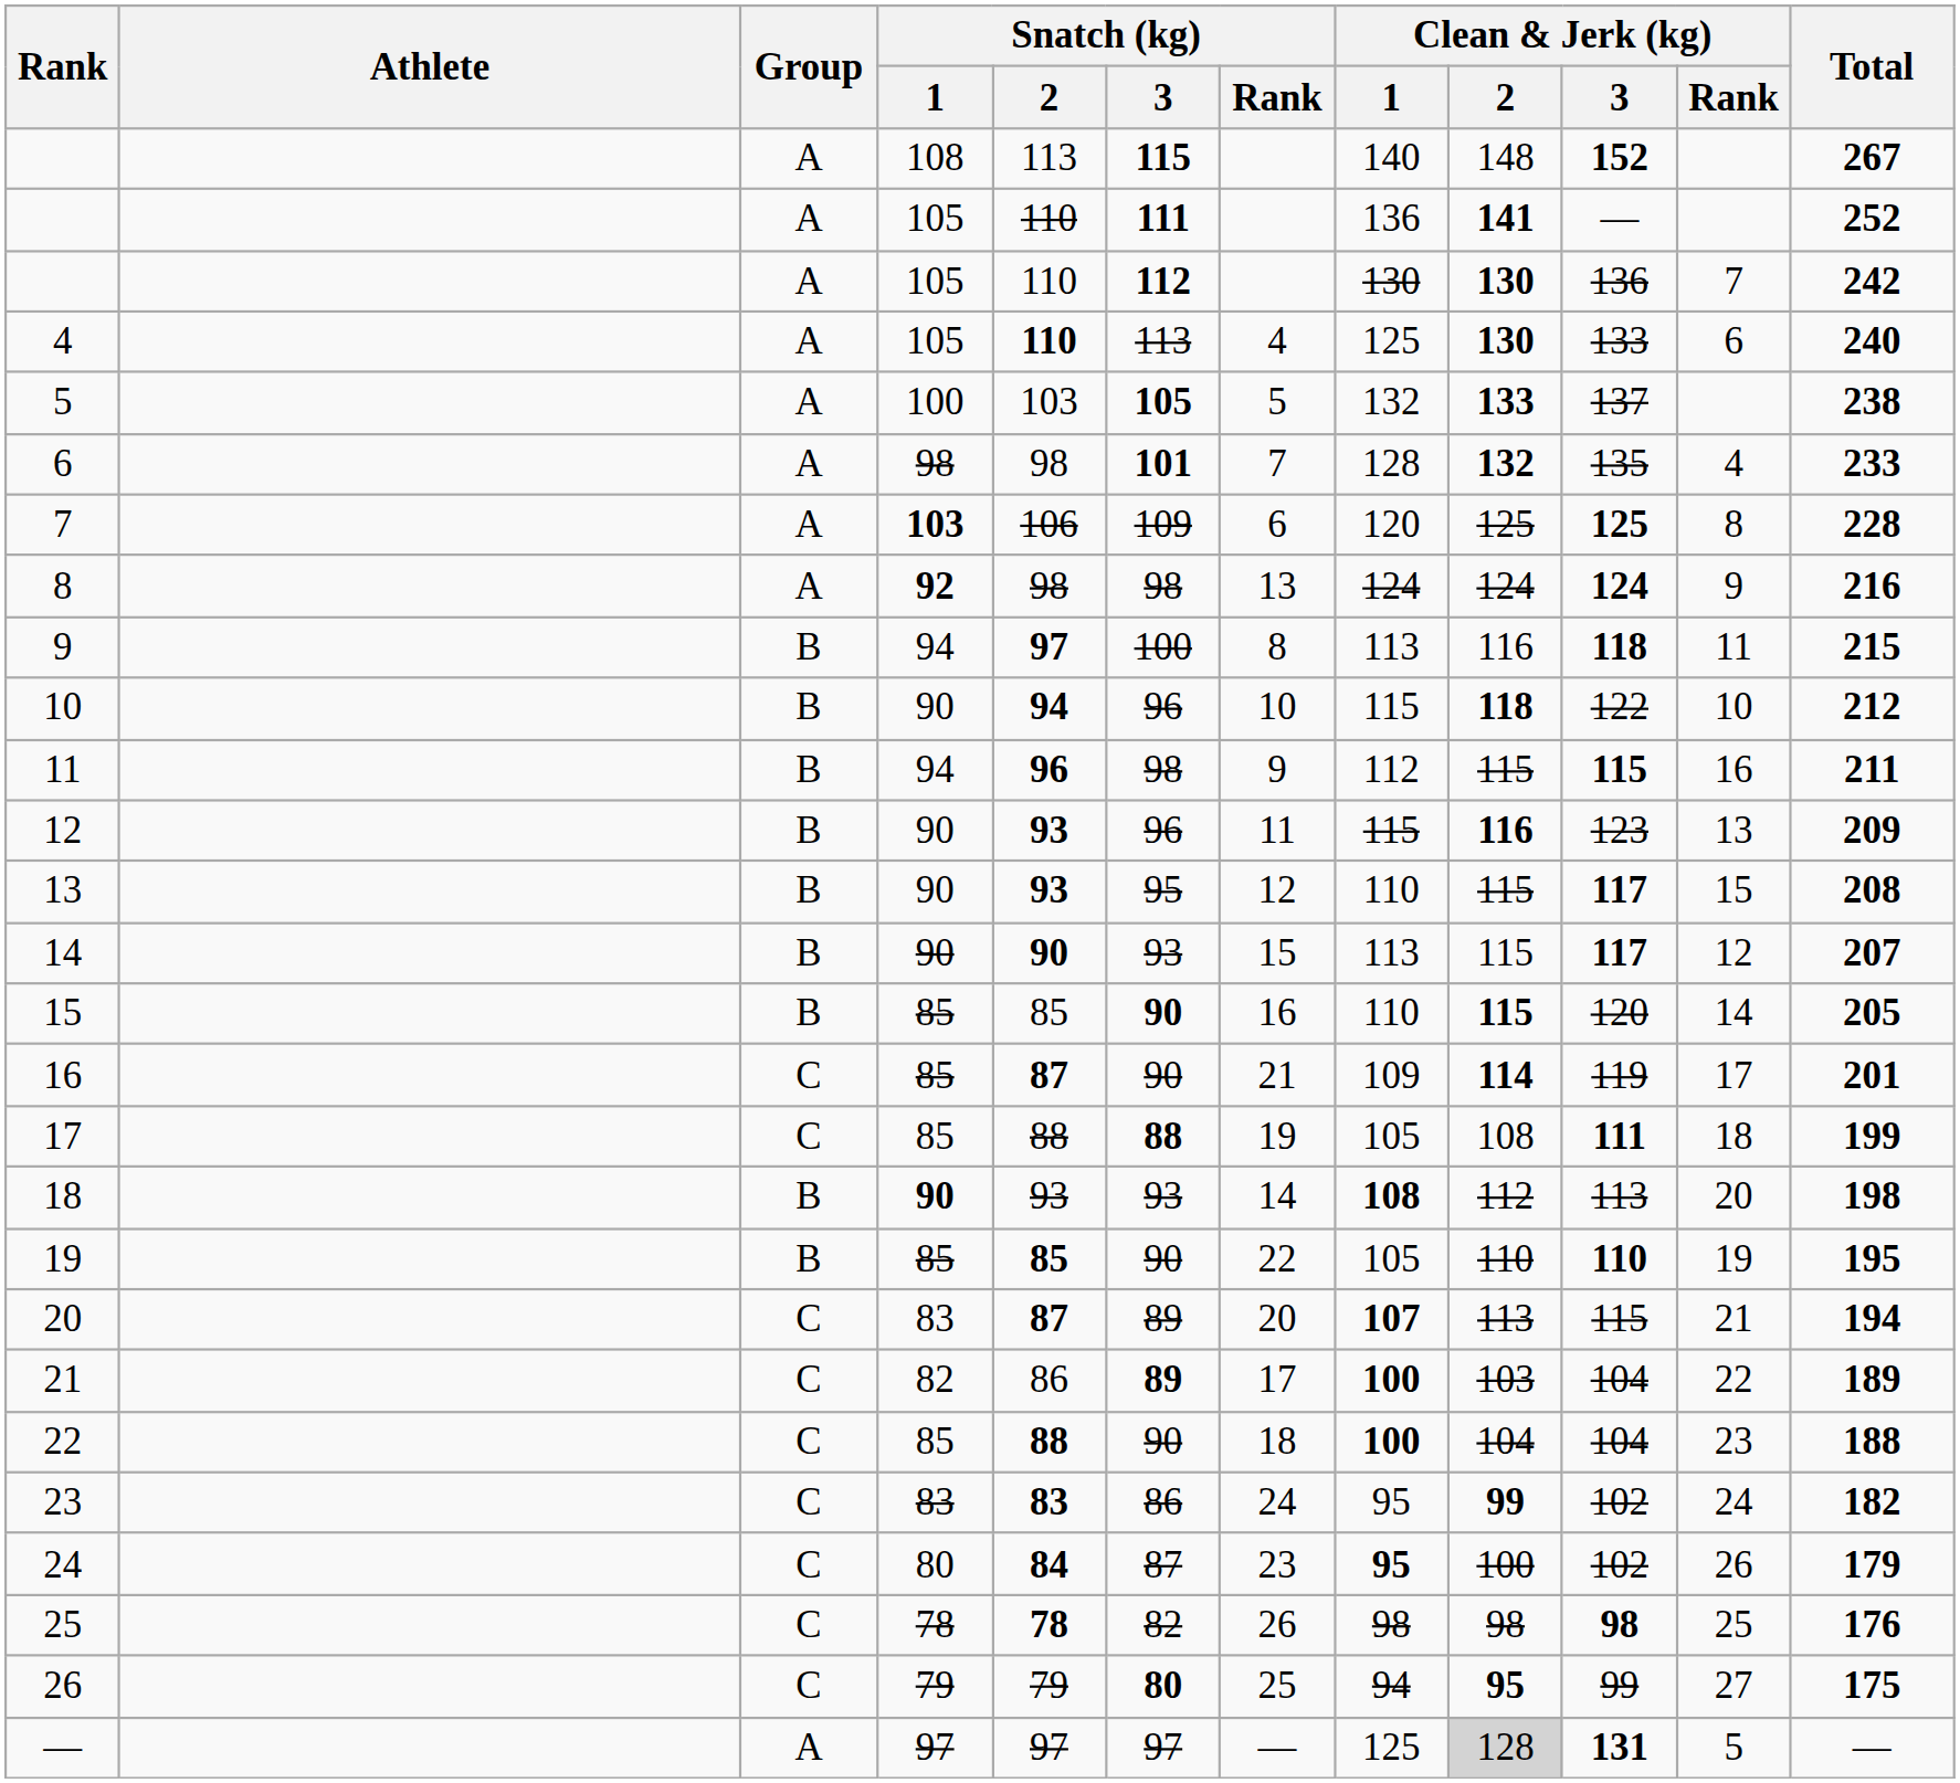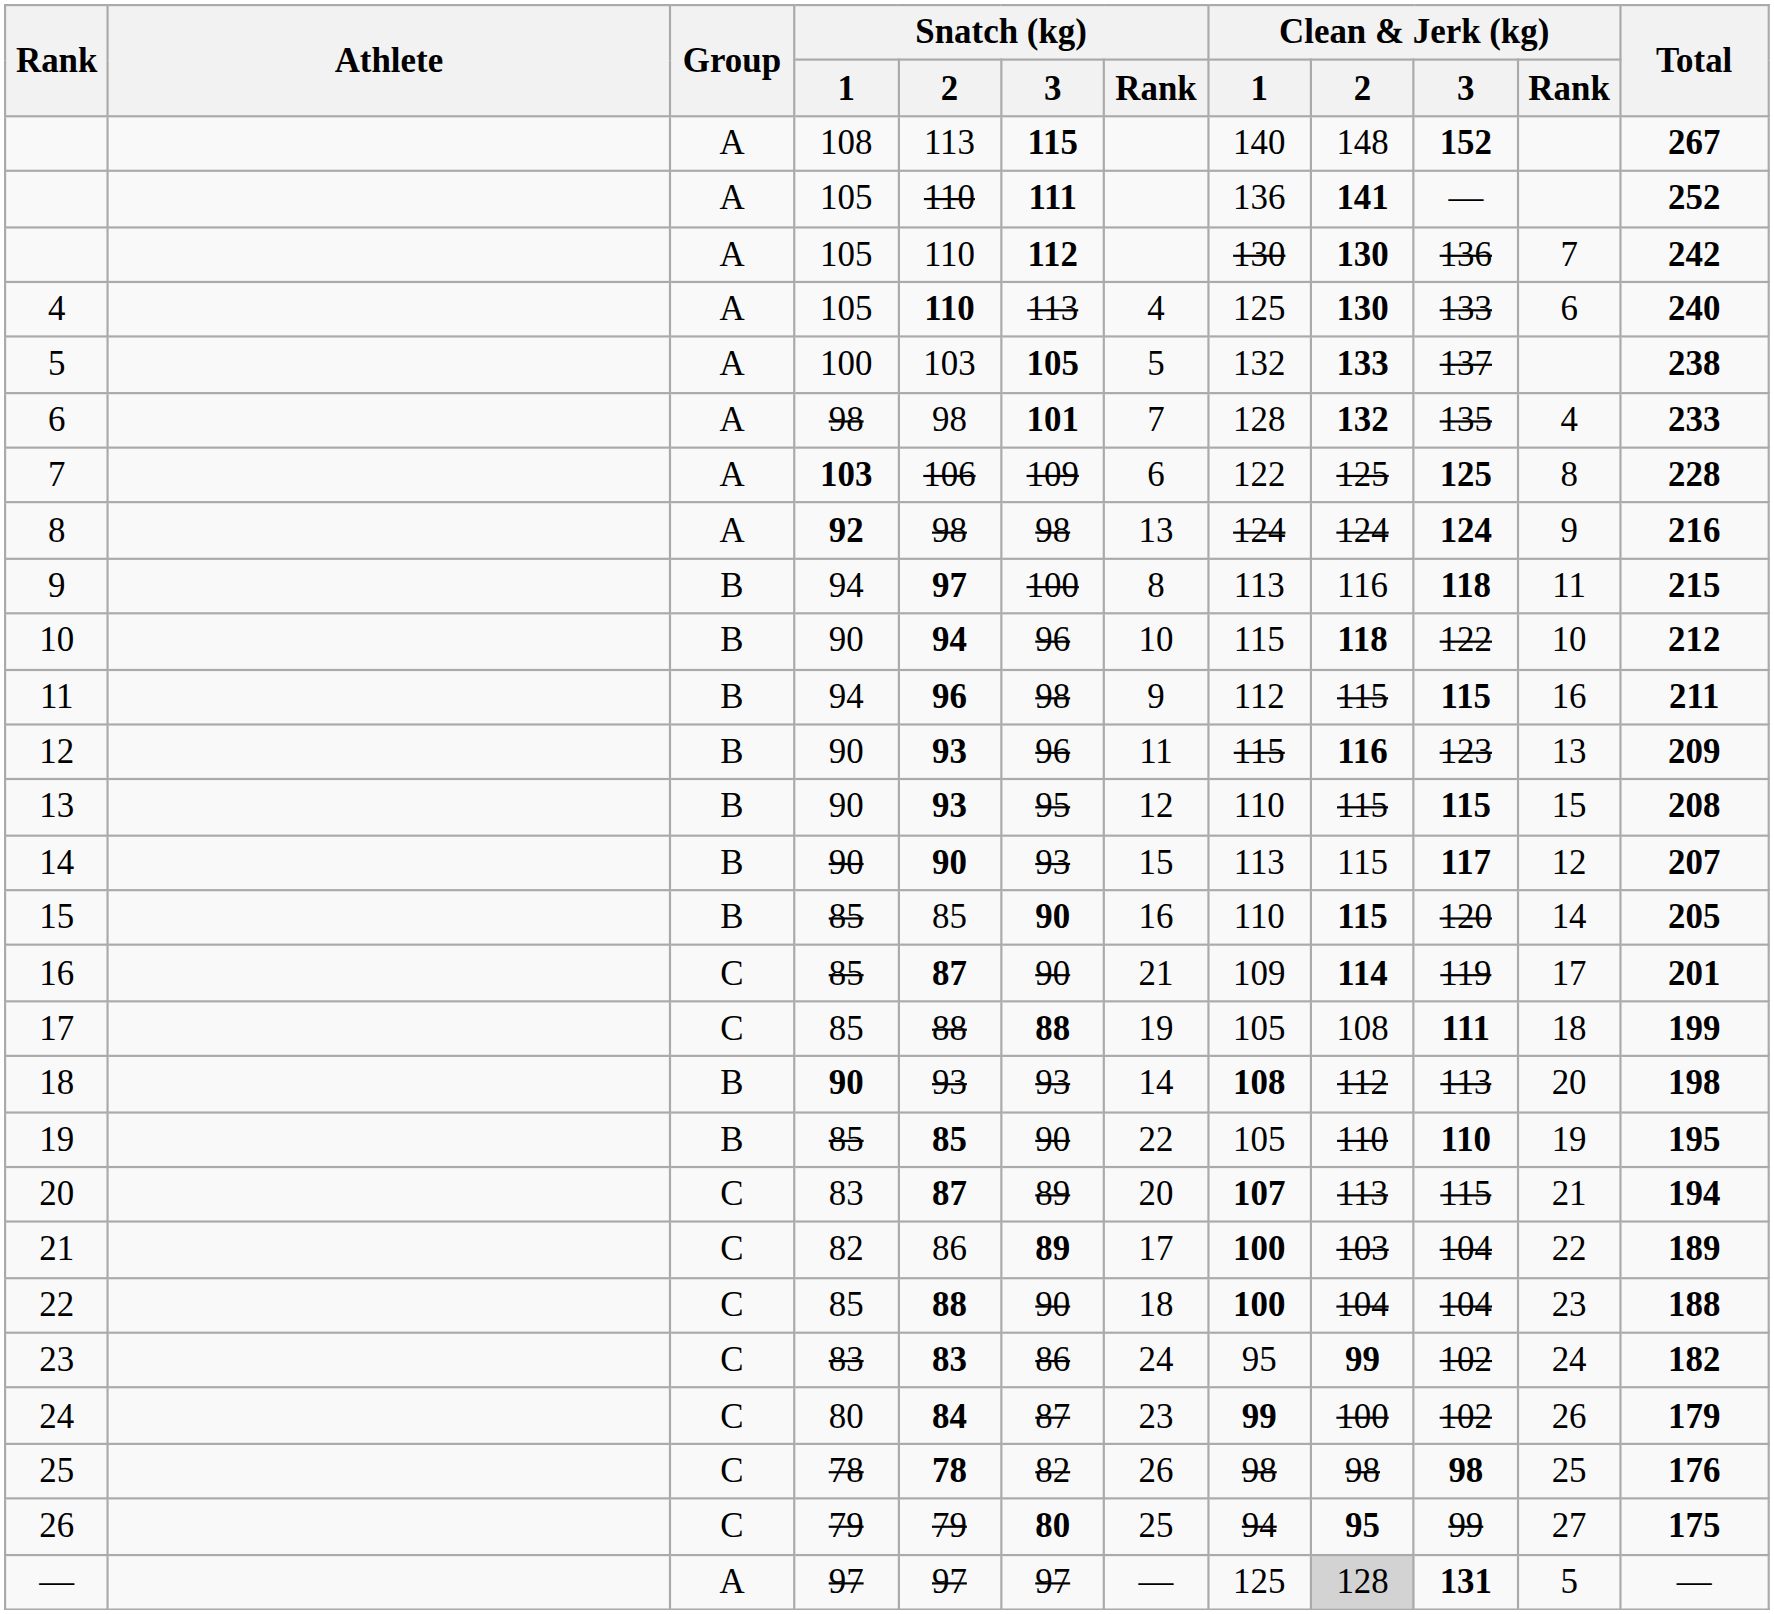row 9 | Clean & Jerk (kg) / 1: 120 -> 122
row 15 | Clean & Jerk (kg) / 3: 117 -> 115
row 26 | Clean & Jerk (kg) / 1: 95 -> 99
